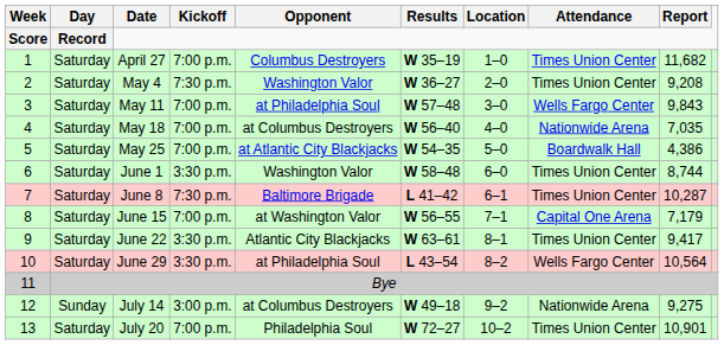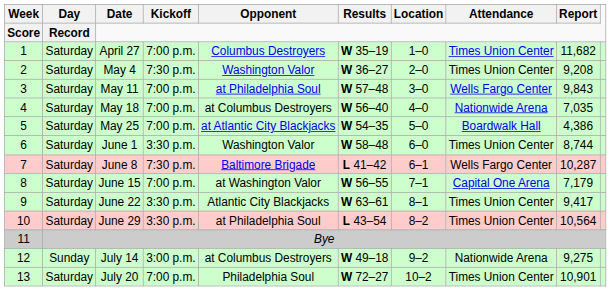June 8 | Attendance: Times Union Center -> Wells Fargo Center
June 29 | Attendance: Wells Fargo Center -> Times Union Center
